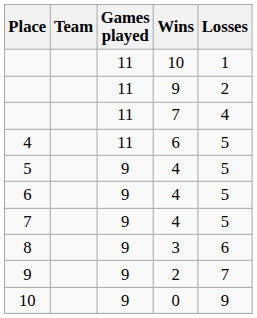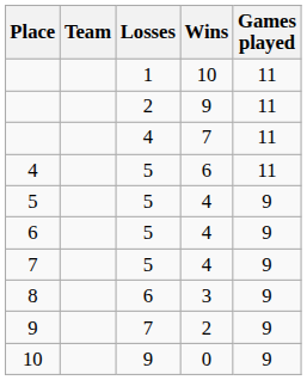columns swapped: Games played <-> Losses
